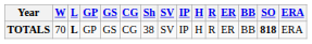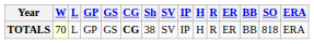row 2 | W: no background -> lightyellow background
row 2 | L: bold -> normal
row 2 | CG: normal -> bold
row 2 | SO: bold -> normal
